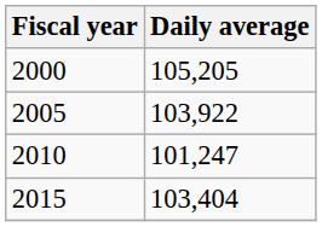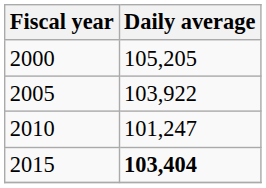2015 | Daily average: normal -> bold
